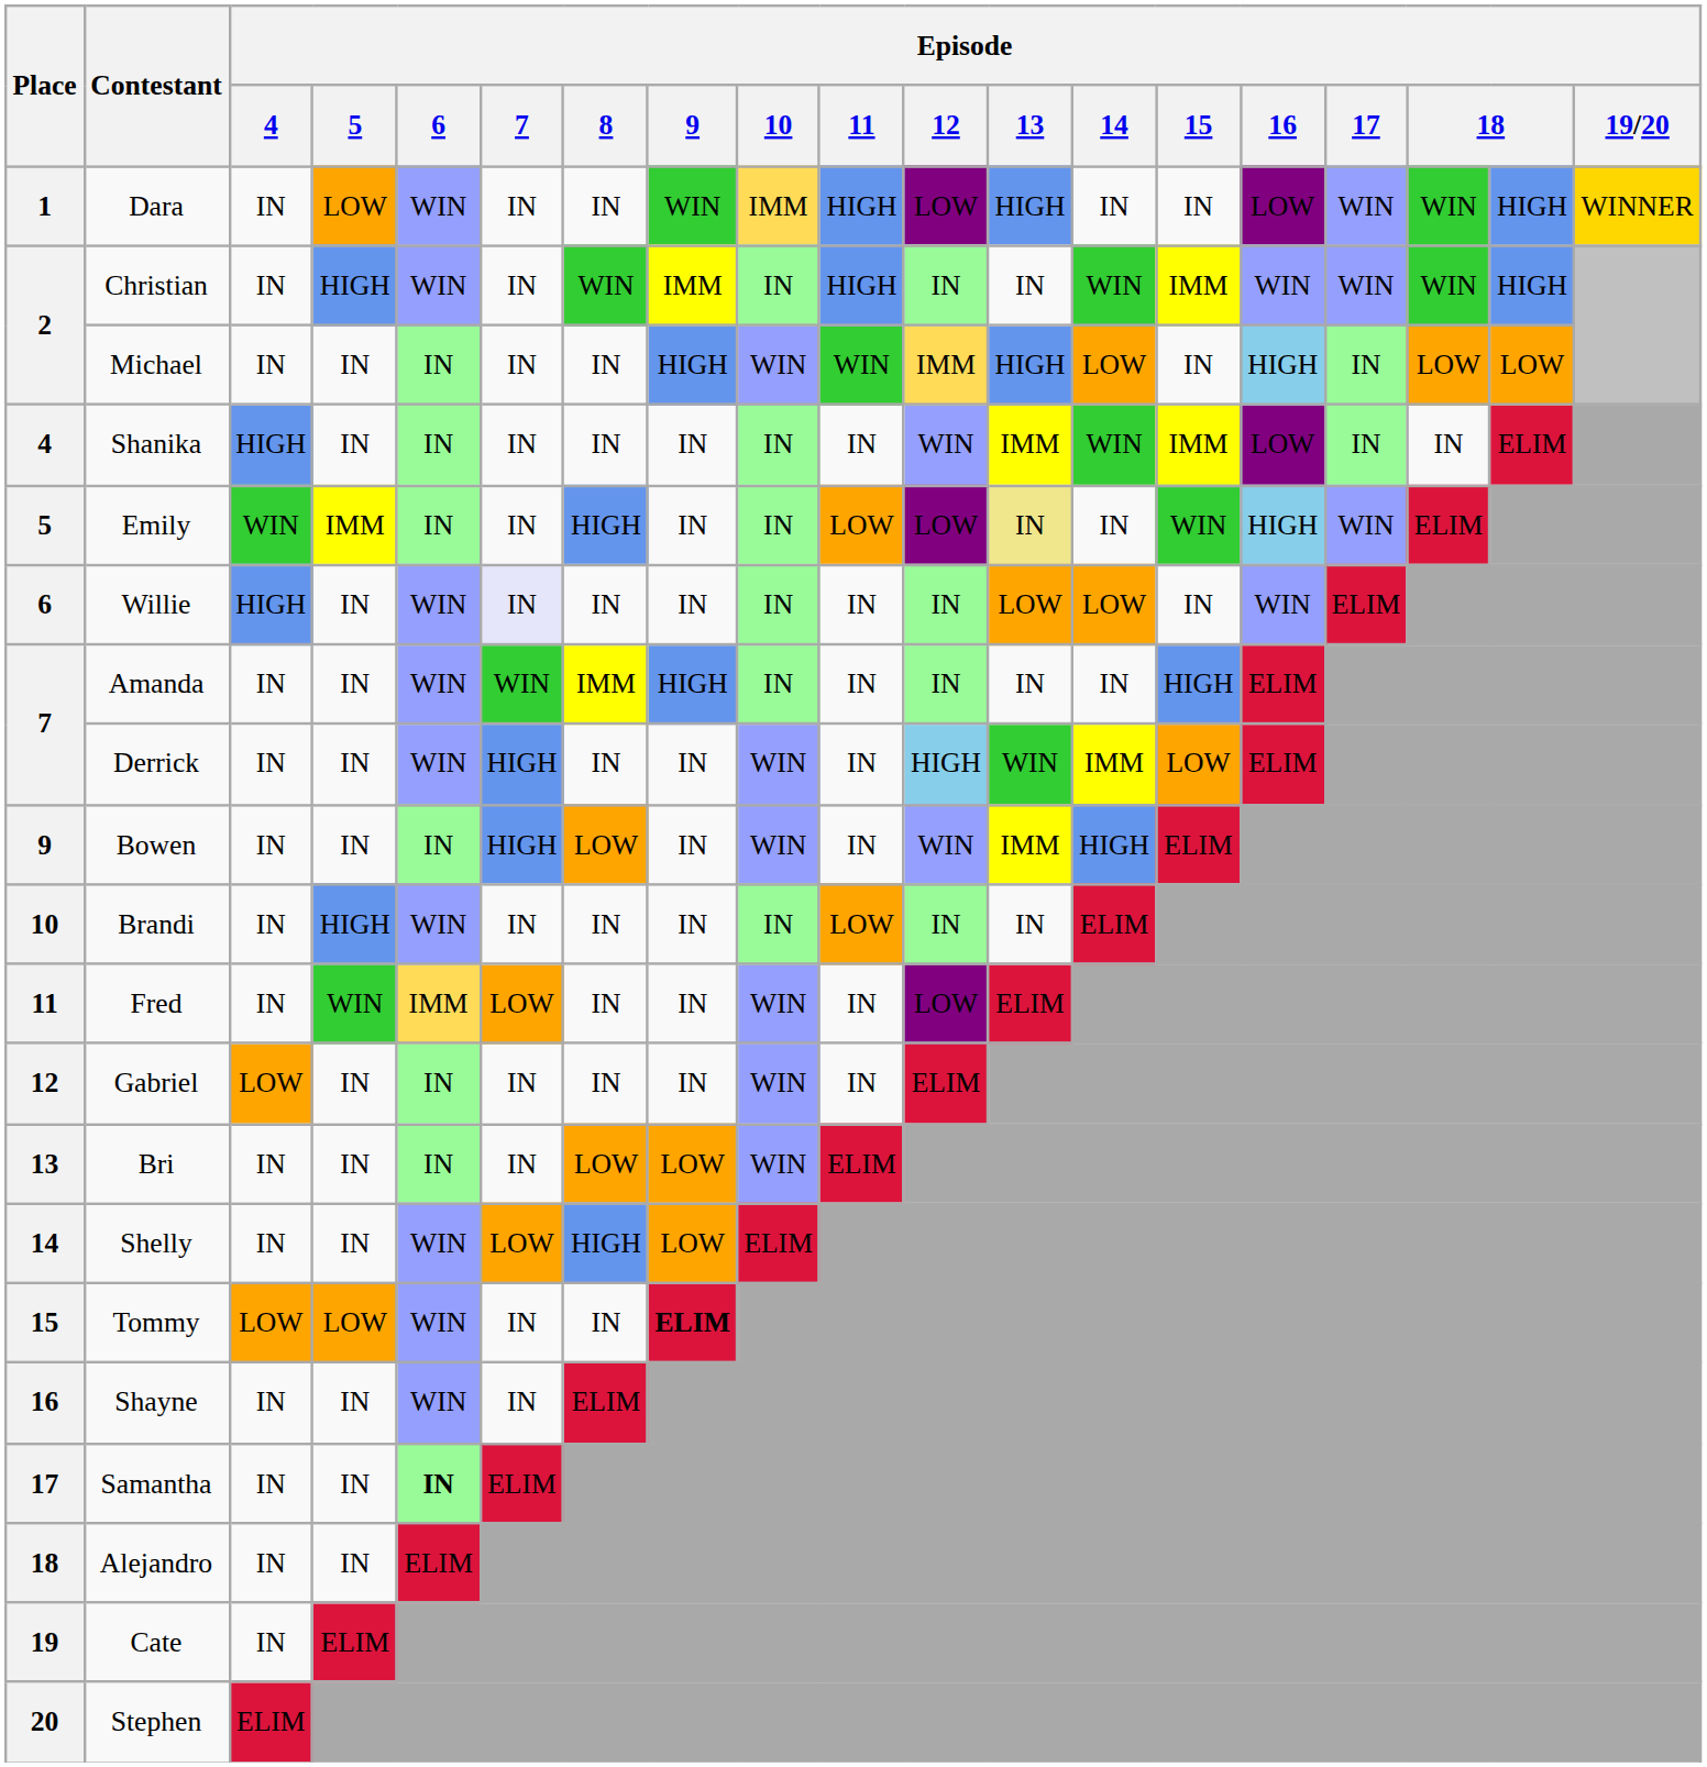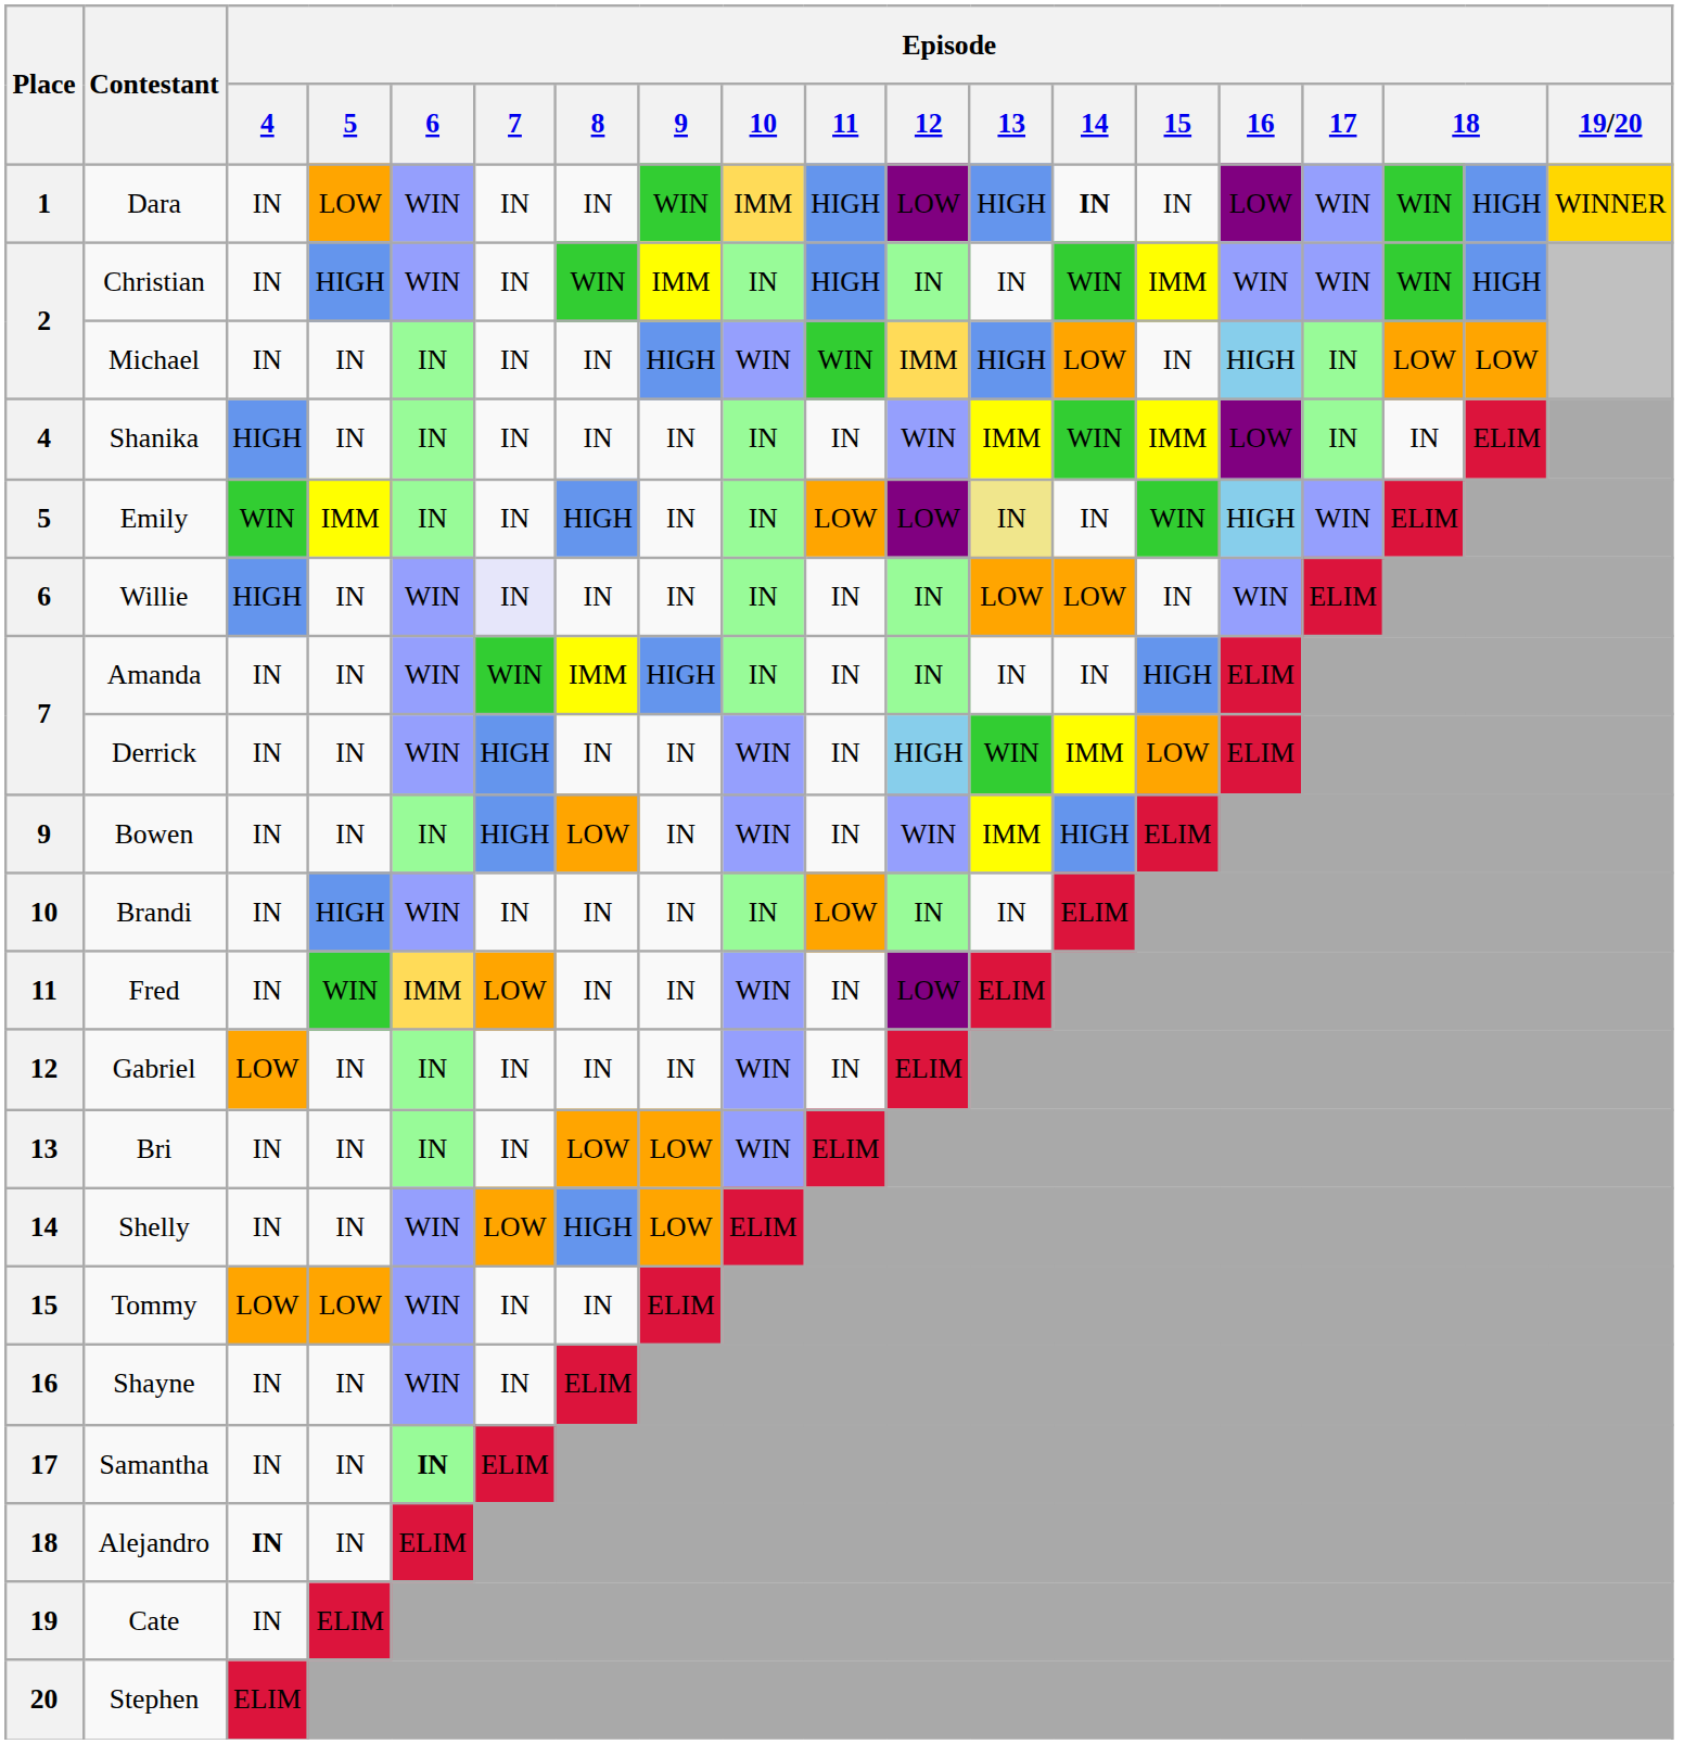Dara | Episode / 14: normal -> bold
Tommy | Episode / 9: bold -> normal
Alejandro | Episode / 4: normal -> bold
